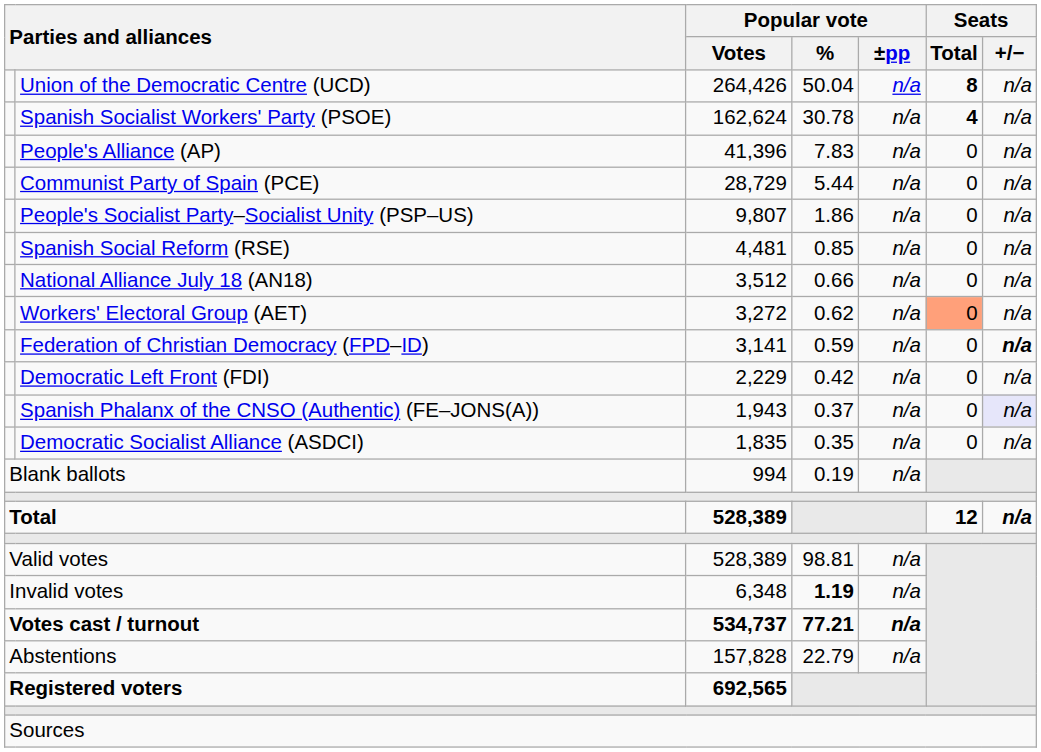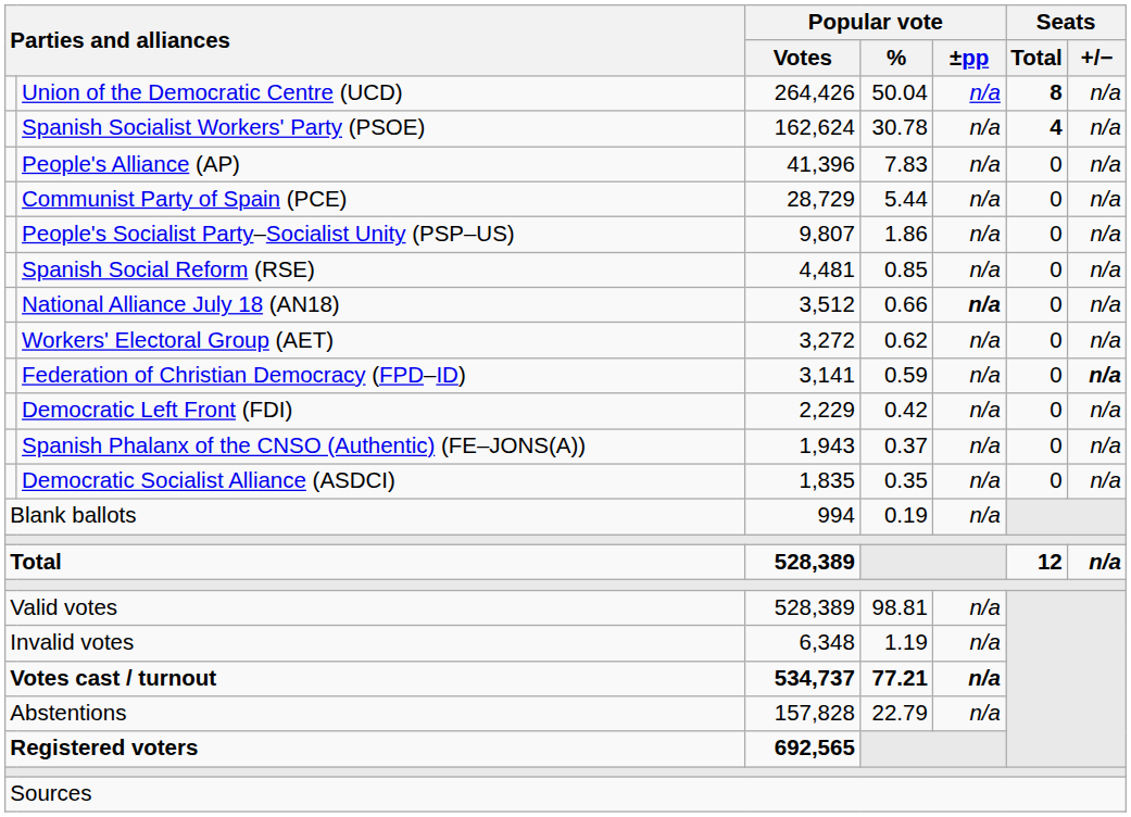National Alliance July 18 (AN18) | Popular vote / ±pp: normal -> bold
Workers' Electoral Group (AET) | Seats / Total: lightsalmon background -> no background
Spanish Phalanx of the CNSO (Authentic) (FE–JONS(A)) | Seats / +/−: lavender background -> no background
Invalid votes | Popular vote / %: bold -> normal
